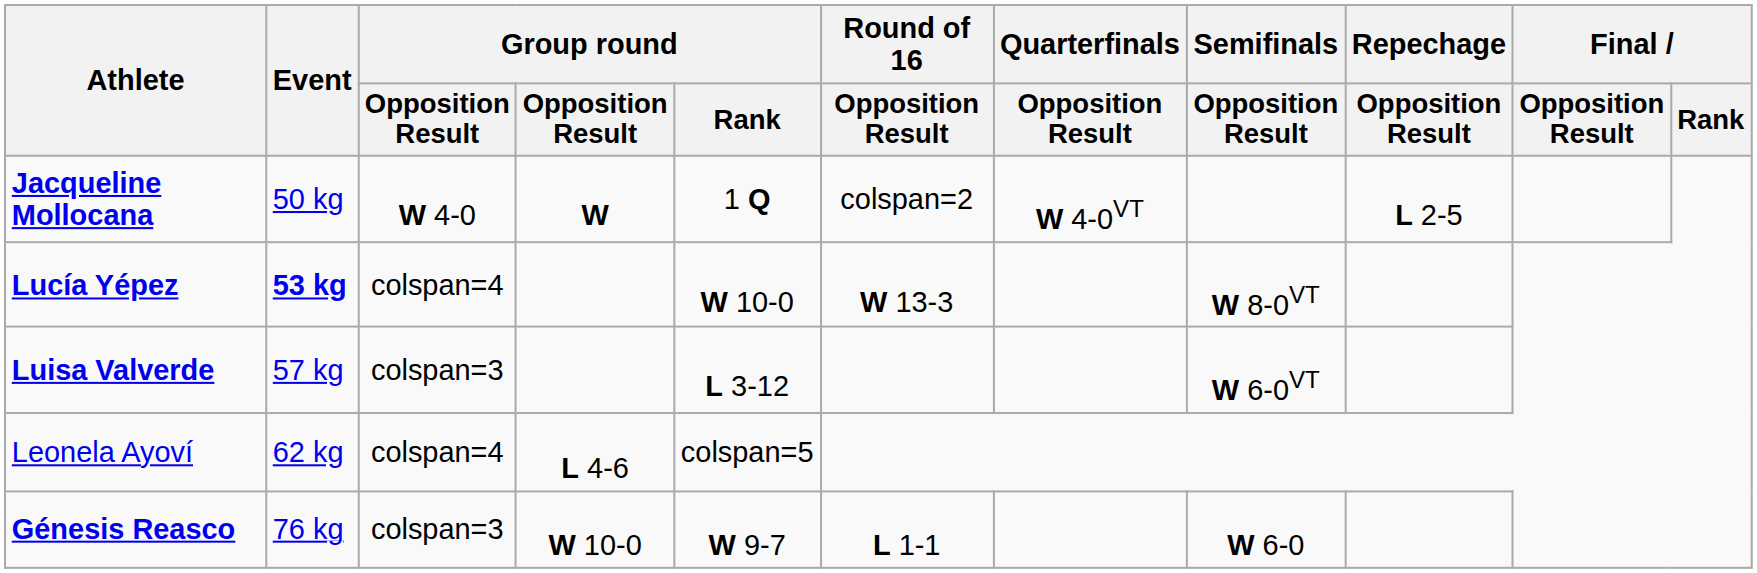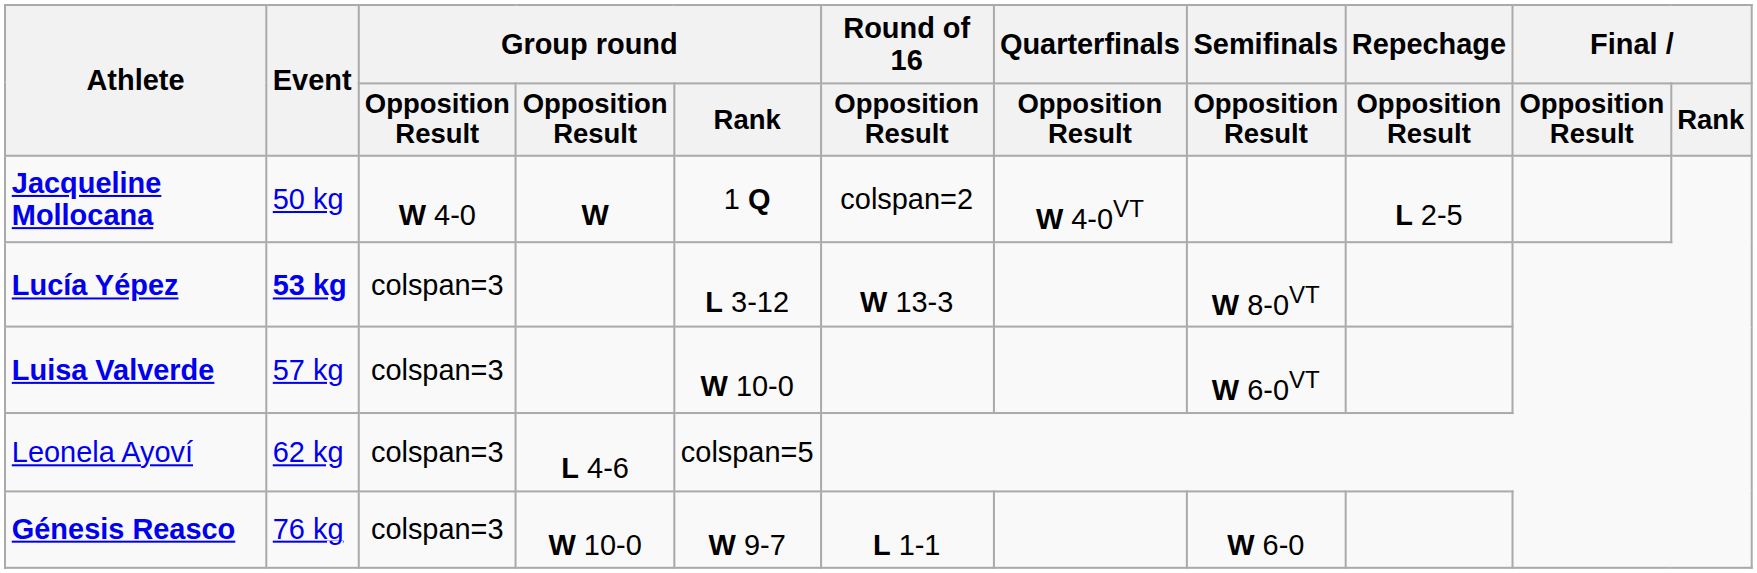Lucía Yépez | column 3: colspan=4 -> colspan=3
Lucía Yépez | Group round / Rank: W 10-0 -> L 3-12
Luisa Valverde | Group round / Rank: L 3-12 -> W 10-0
Leonela Ayoví | column 3: colspan=4 -> colspan=3
